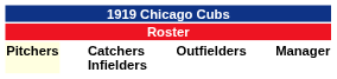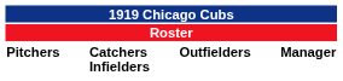Pitchers | column 1: lightyellow background -> no background
